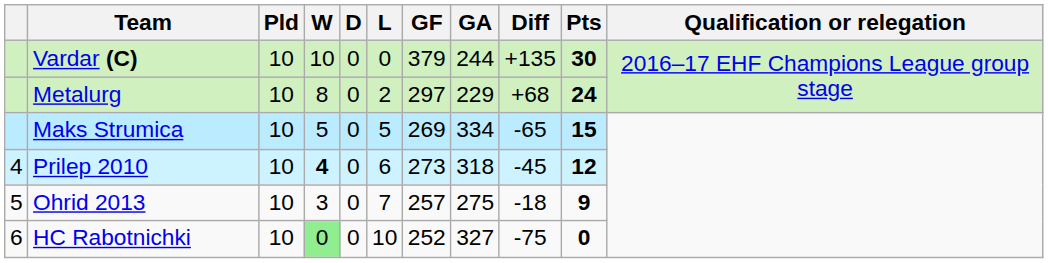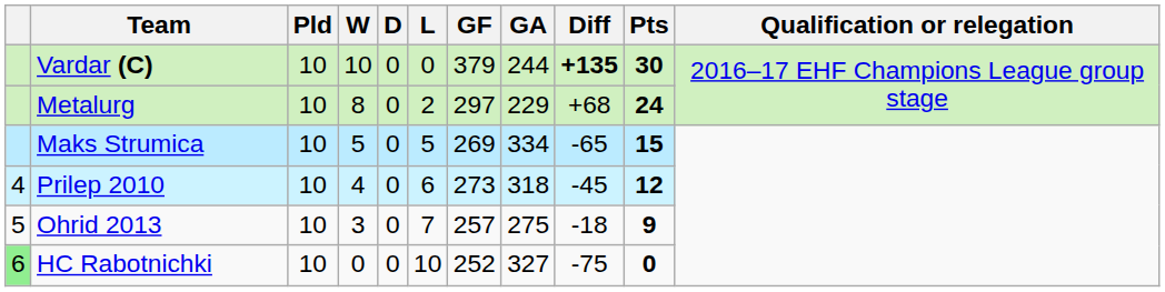Vardar (C) | Diff: normal -> bold
Prilep 2010 | W: bold -> normal
HC Rabotnichki | column 1: no background -> lightgreen background
HC Rabotnichki | W: lightgreen background -> no background
